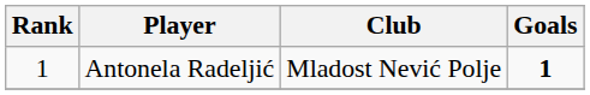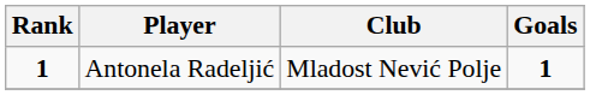Antonela Radeljić | Rank: normal -> bold
